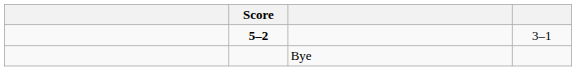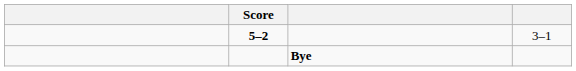Bye | column 3: normal -> bold
